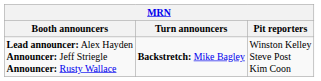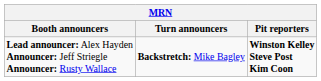row 3 | Pit reporters: normal -> bold
